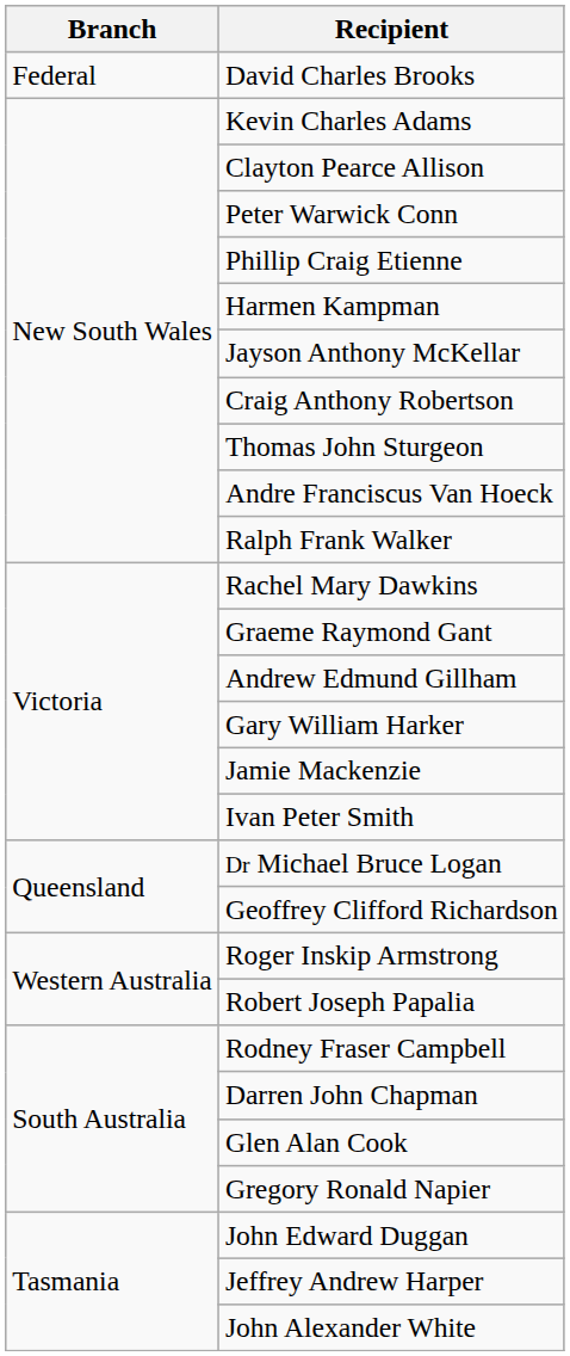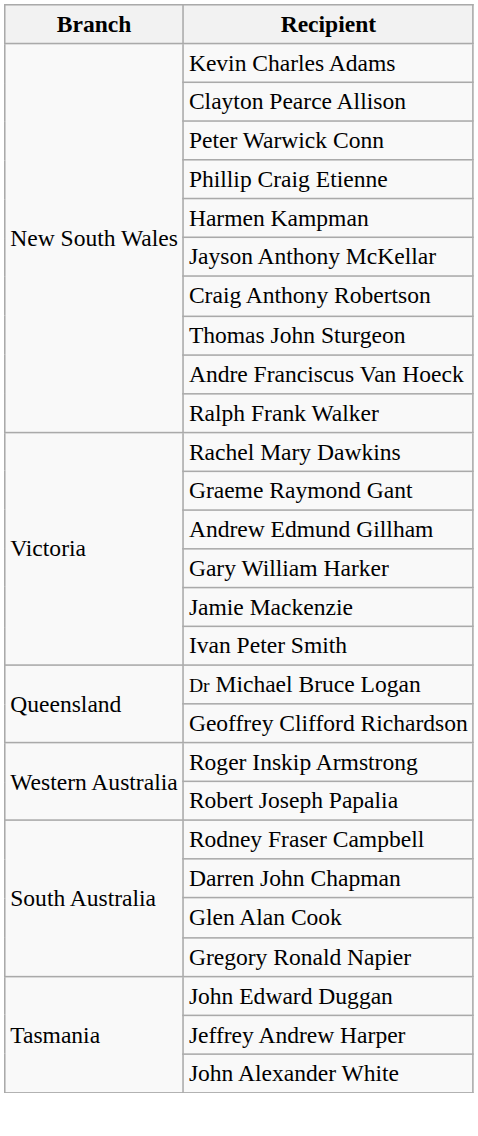- row: Federal | David Charles Brooks
